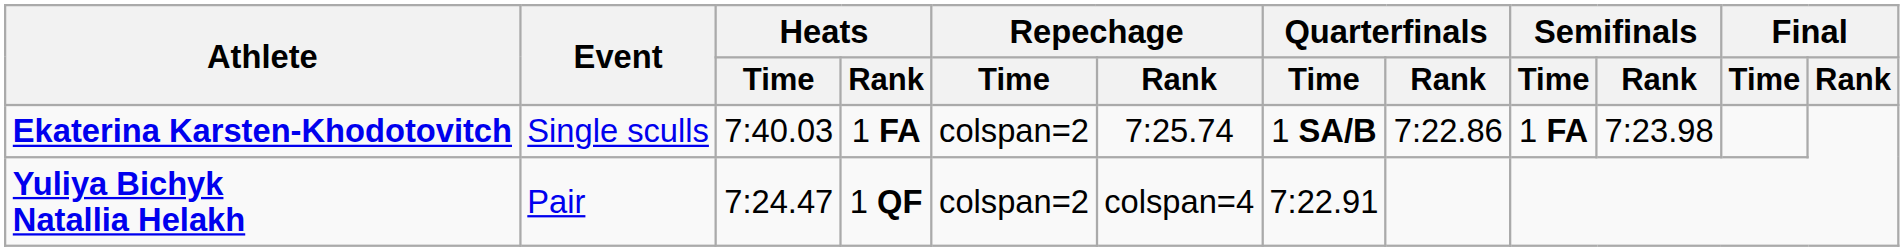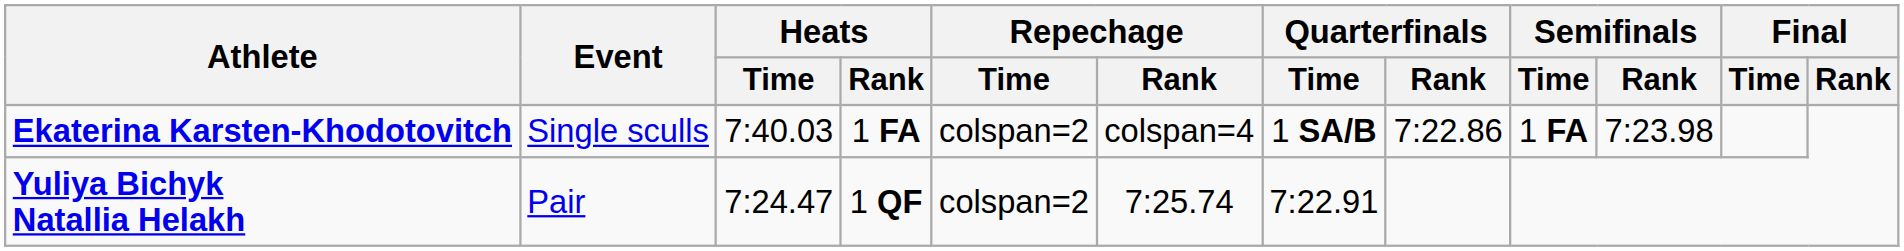Ekaterina Karsten-Khodotovitch | Repechage / Rank: 7:25.74 -> colspan=4
Yuliya Bichyk Natallia Helakh | Repechage / Rank: colspan=4 -> 7:25.74
